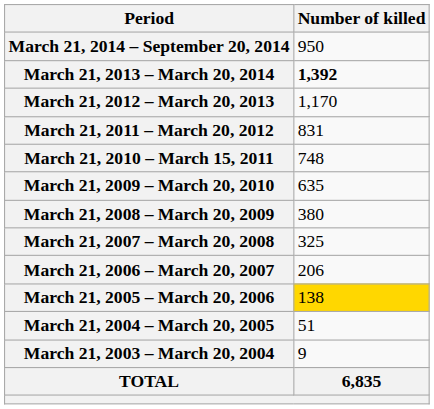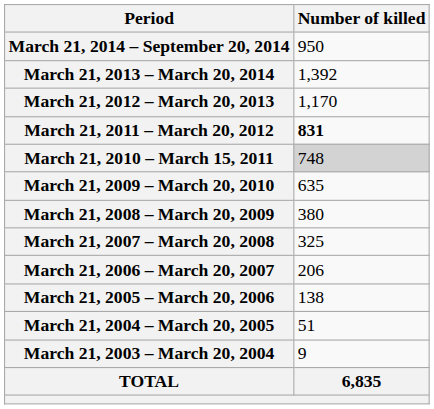March 21, 2013 – March 20, 2014 | Number of killed: bold -> normal
March 21, 2011 – March 20, 2012 | Number of killed: normal -> bold
March 21, 2010 – March 15, 2011 | Number of killed: no background -> lightgrey background
March 21, 2005 – March 20, 2006 | Number of killed: gold background -> no background
